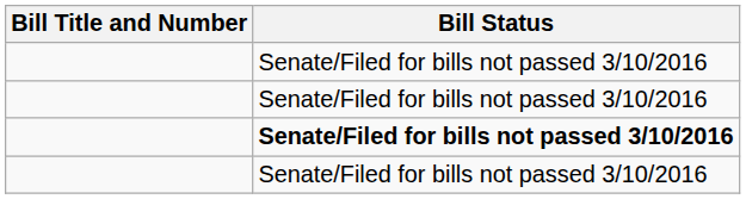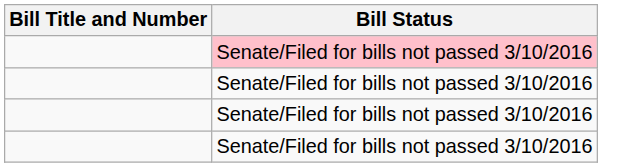row 2 | Bill Status: no background -> pink background
row 4 | Bill Status: bold -> normal
